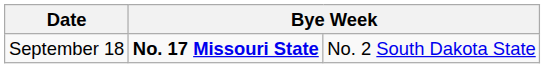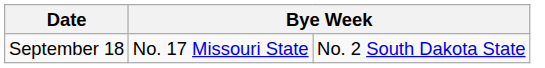September 18 | column 2: bold -> normal
